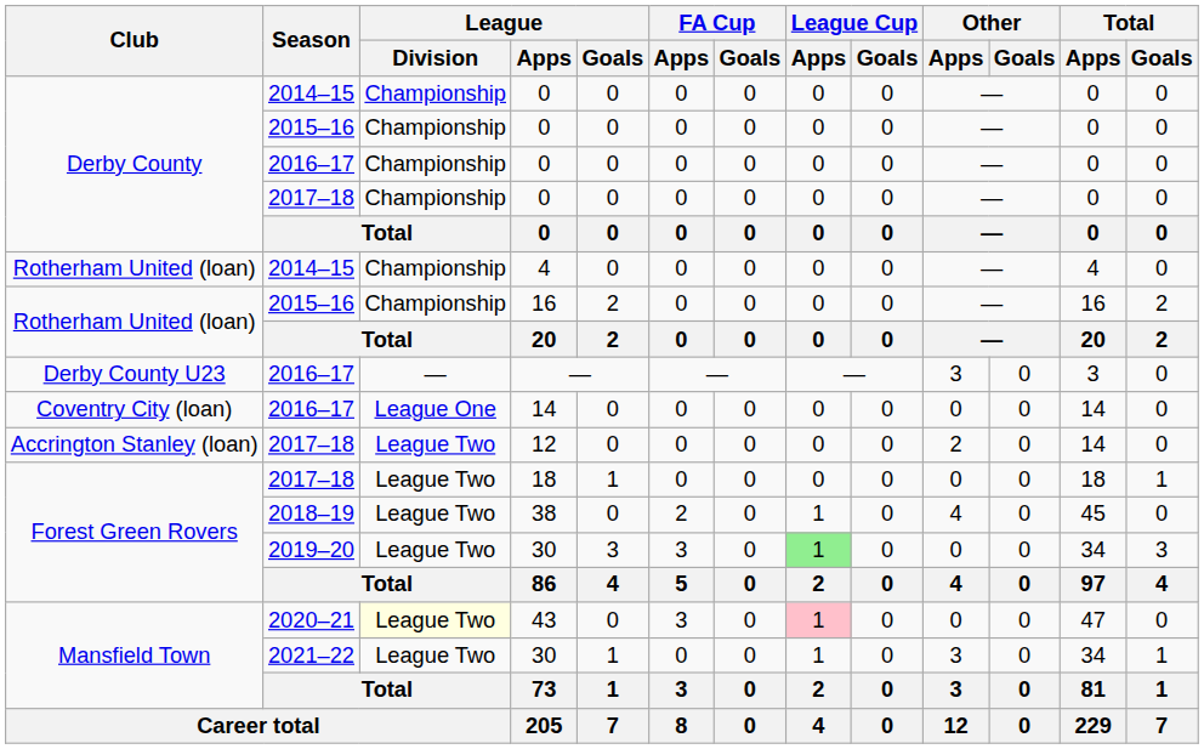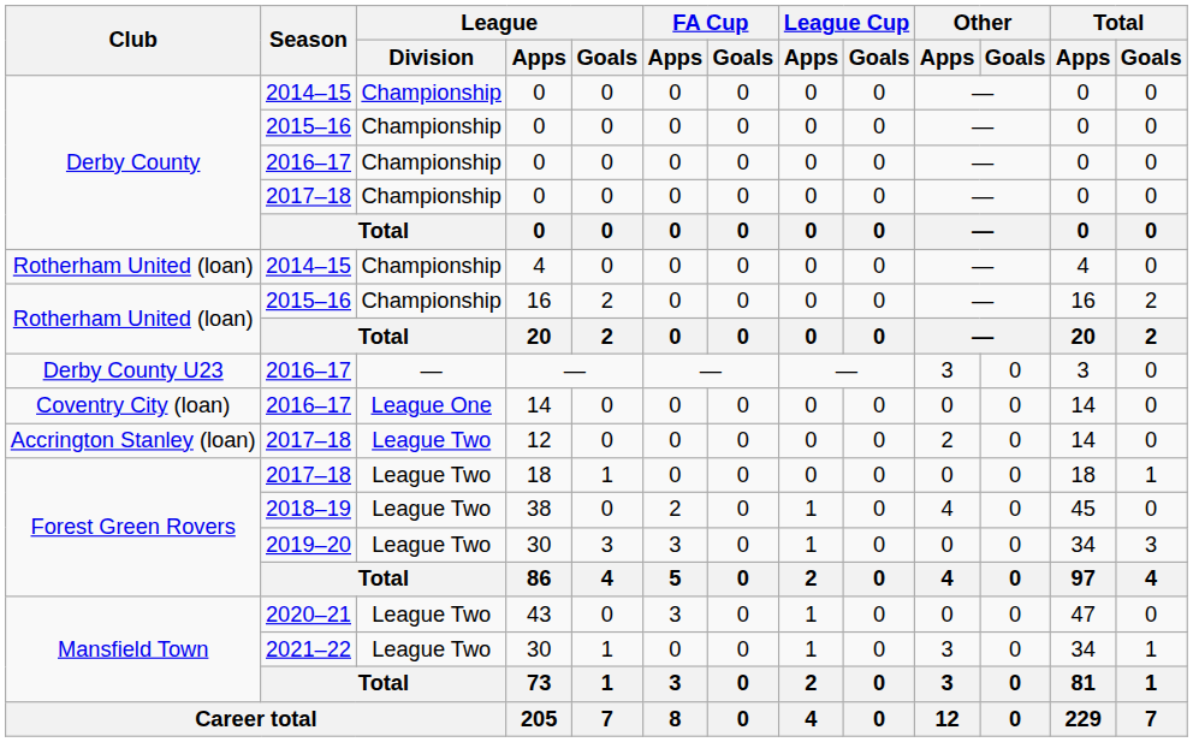2019–20 / 30 | League Cup / Apps: lightgreen background -> no background
43 | League / Division: lightyellow background -> no background
43 | League Cup / Apps: pink background -> no background
